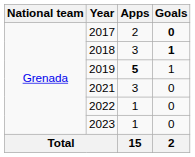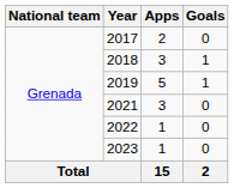2017 | Goals: bold -> normal
2018 | Goals: bold -> normal
2019 | Apps: bold -> normal
